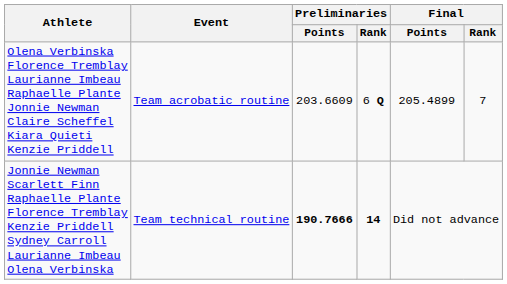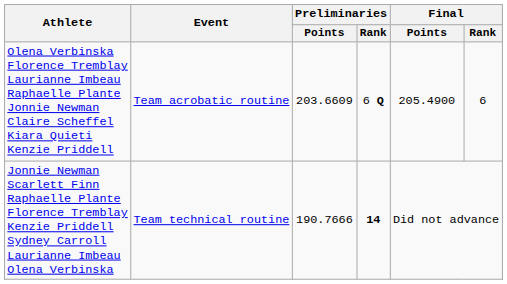row 3 | Final / Points: 205.4899 -> 205.4900
row 3 | Final / Rank: 7 -> 6
row 4 | Preliminaries / Points: bold -> normal
